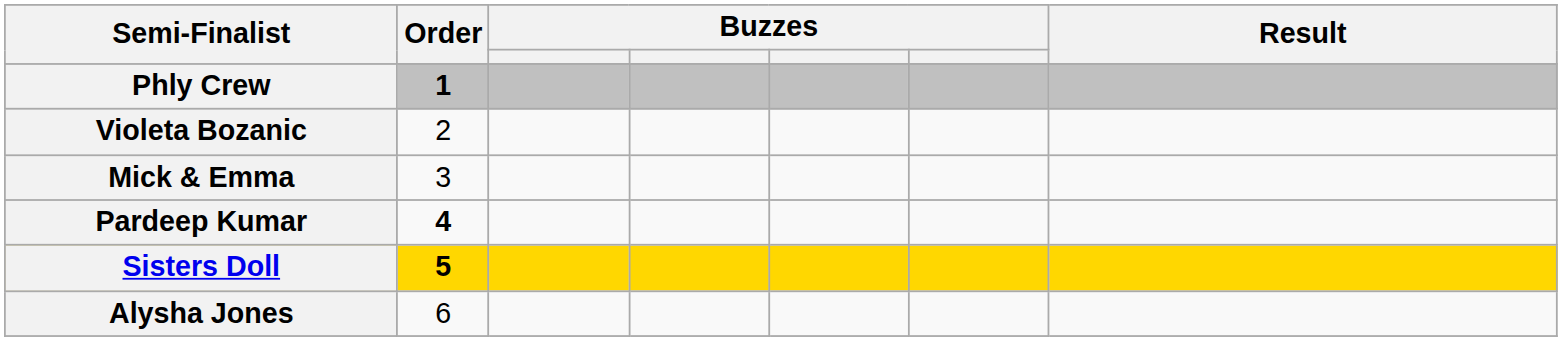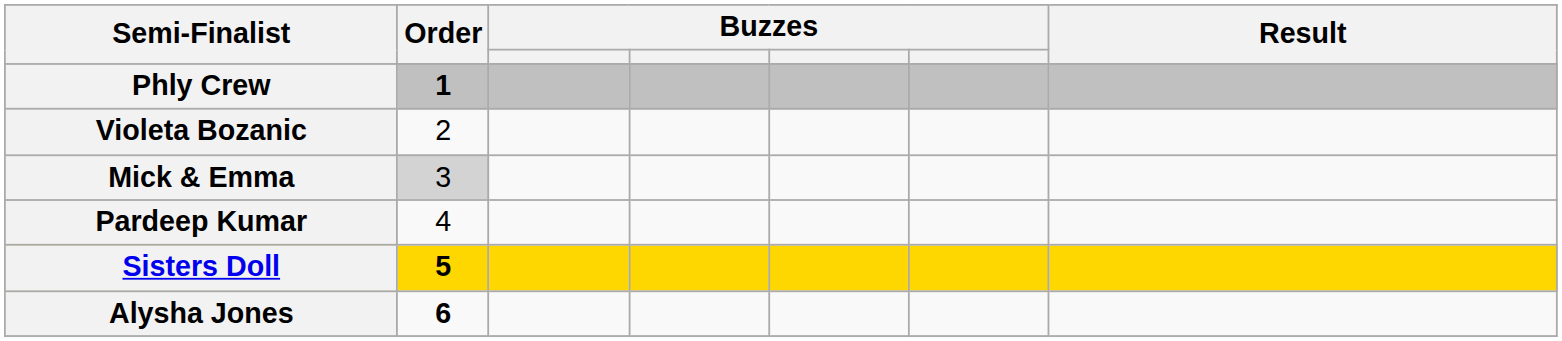Mick & Emma | Order: no background -> lightgrey background
Pardeep Kumar | Order: bold -> normal
Alysha Jones | Order: normal -> bold
